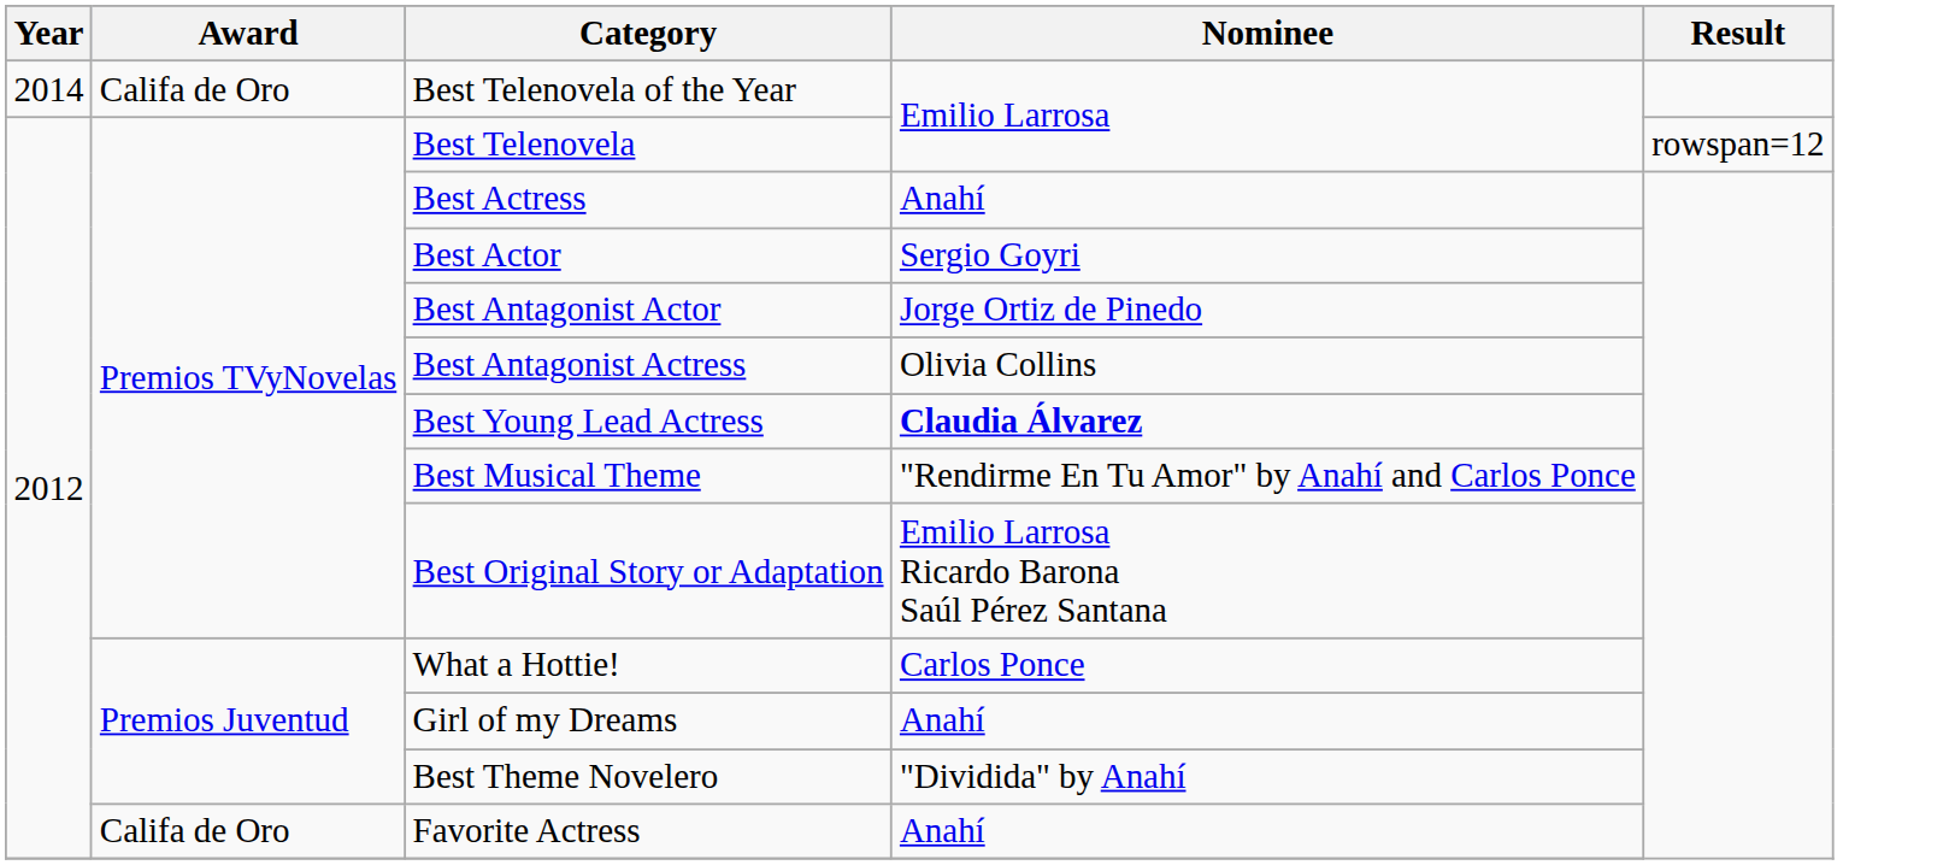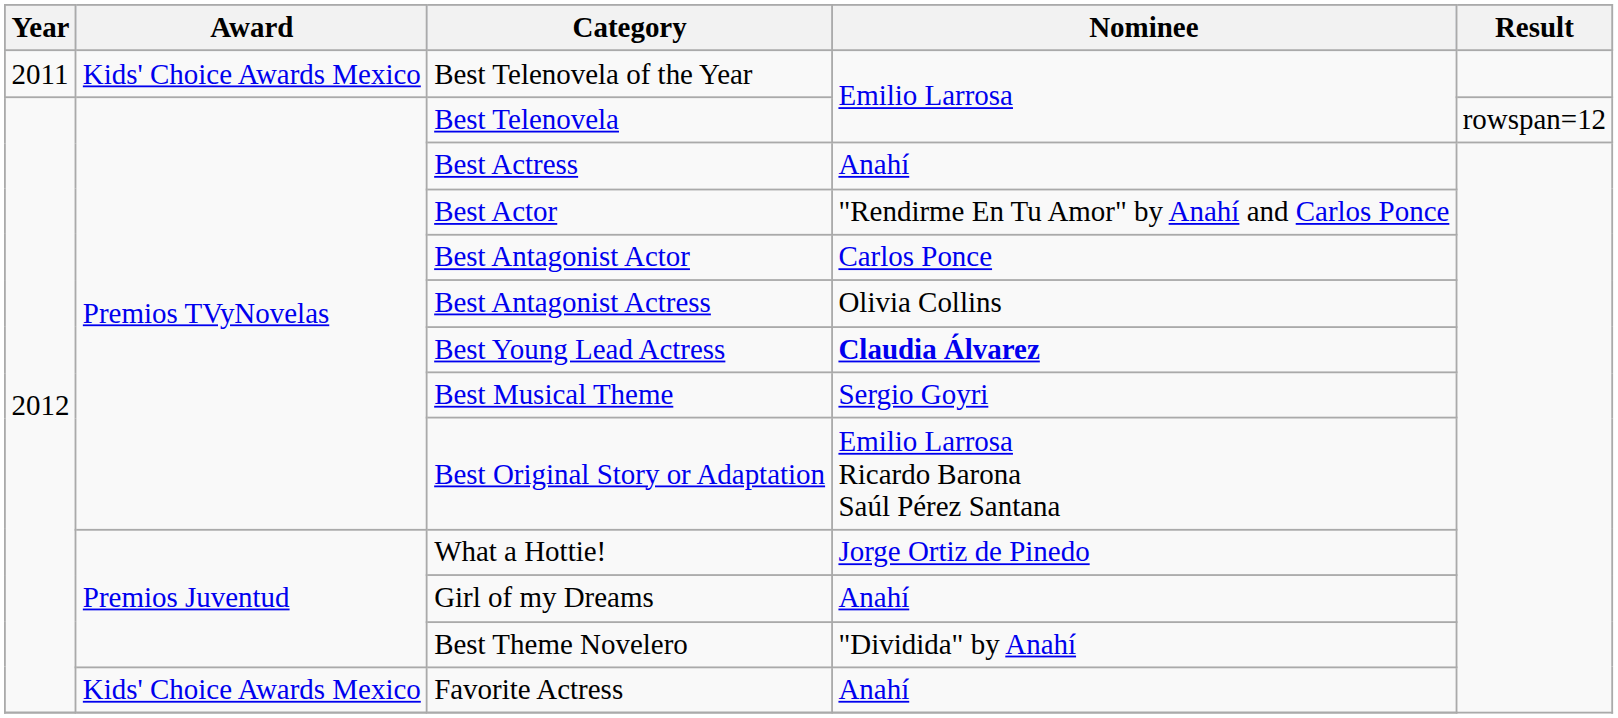Best Telenovela of the Year | Year: 2014 -> 2011
Best Telenovela of the Year | Award: Califa de Oro -> Kids' Choice Awards Mexico
Best Actor | Nominee: Sergio Goyri -> "Rendirme En Tu Amor" by Anahí and Carlos Ponce
Best Antagonist Actor | Nominee: Jorge Ortiz de Pinedo -> Carlos Ponce
Best Musical Theme | Nominee: "Rendirme En Tu Amor" by Anahí and Carlos Ponce -> Sergio Goyri
What a Hottie! | Nominee: Carlos Ponce -> Jorge Ortiz de Pinedo
Favorite Actress | Award: Califa de Oro -> Kids' Choice Awards Mexico
